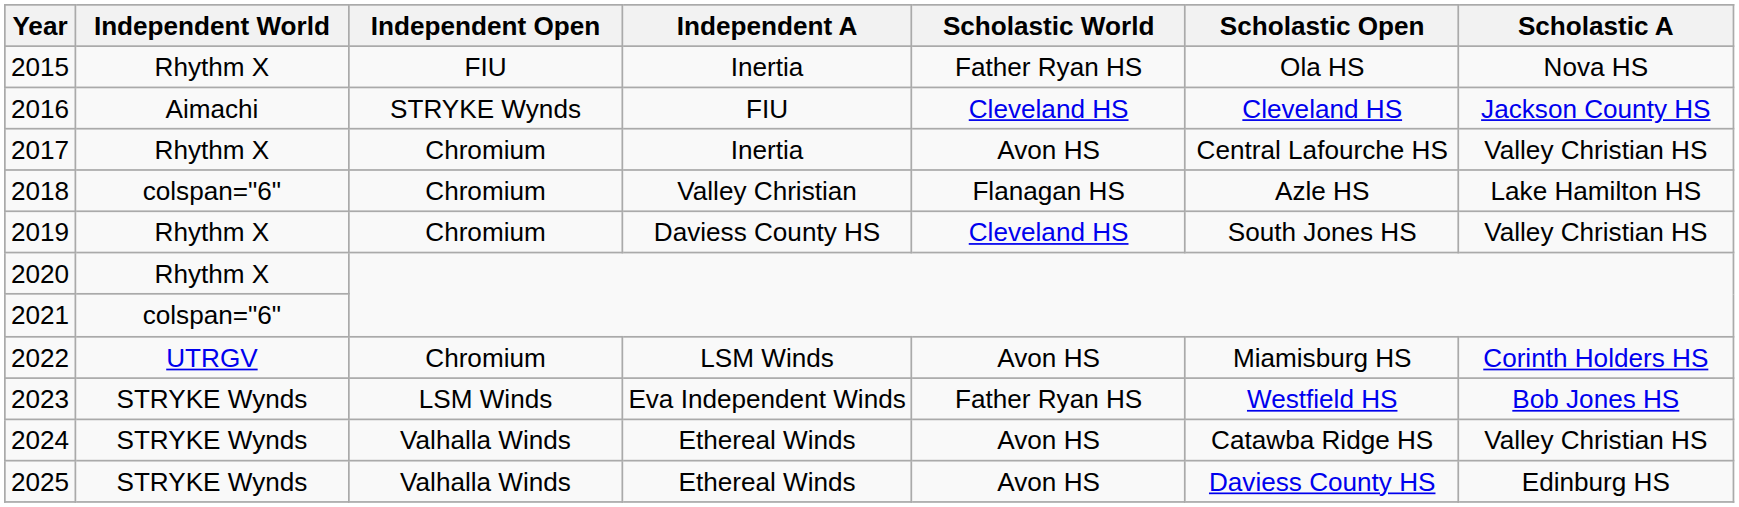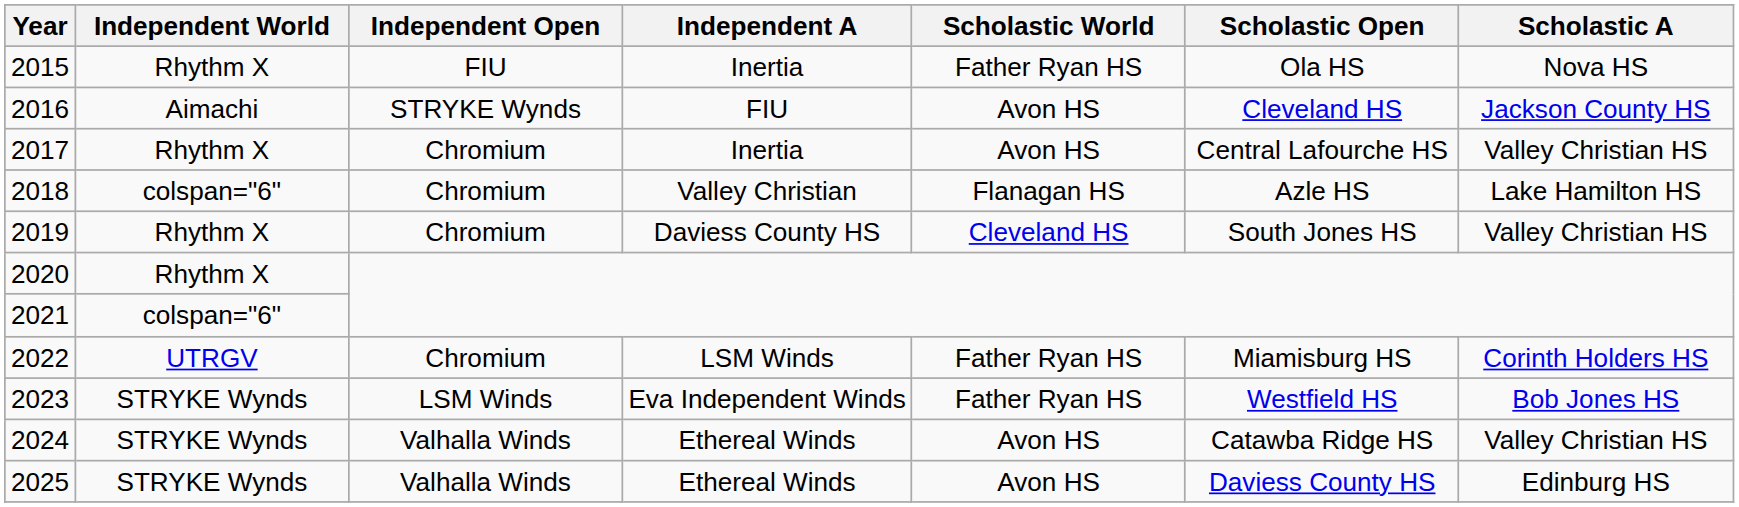2016 | Scholastic World: Cleveland HS -> Avon HS
2022 | Scholastic World: Avon HS -> Father Ryan HS
